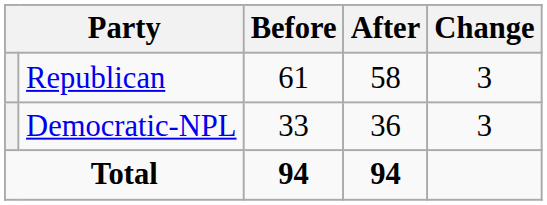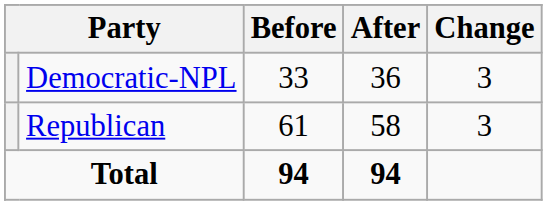rows swapped: Republican <-> Democratic-NPL
